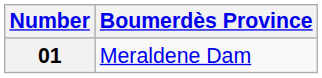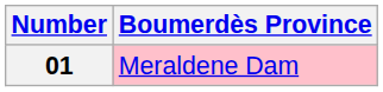01 | Boumerdès Province: no background -> pink background
